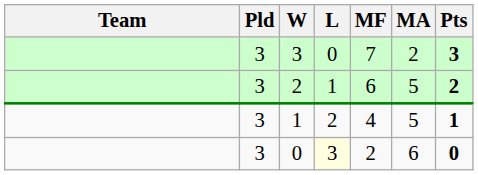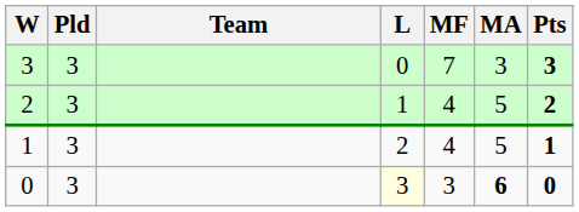columns swapped: Team <-> W
row 2 | MA: 2 -> 3
row 3 | MF: 6 -> 4
row 5 | MF: 2 -> 3
row 5 | MA: normal -> bold
